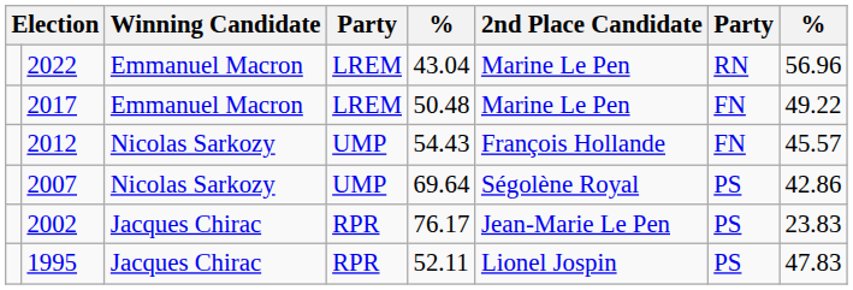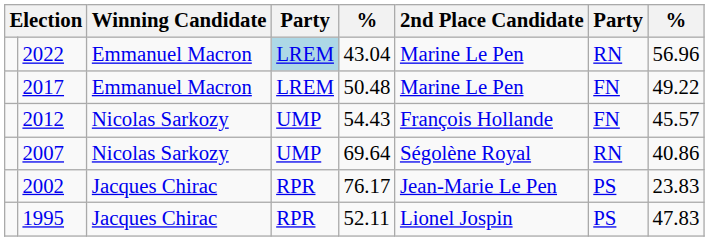2022 | column 4: no background -> lightblue background
2007 | column 7: PS -> RN
2007 | column 8: 42.86 -> 40.86
